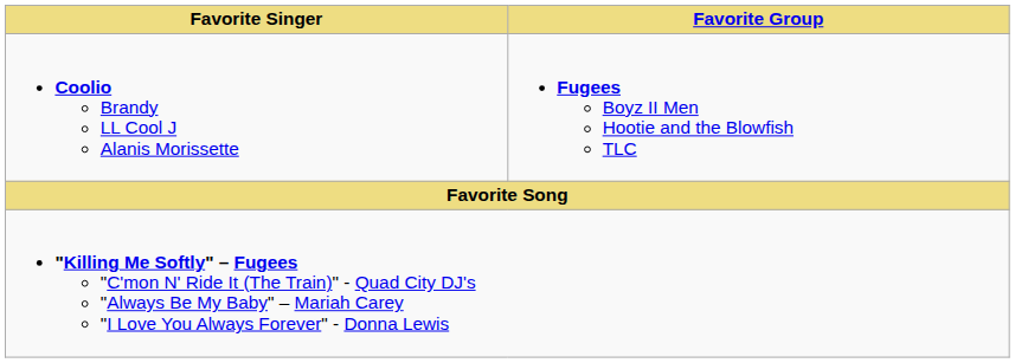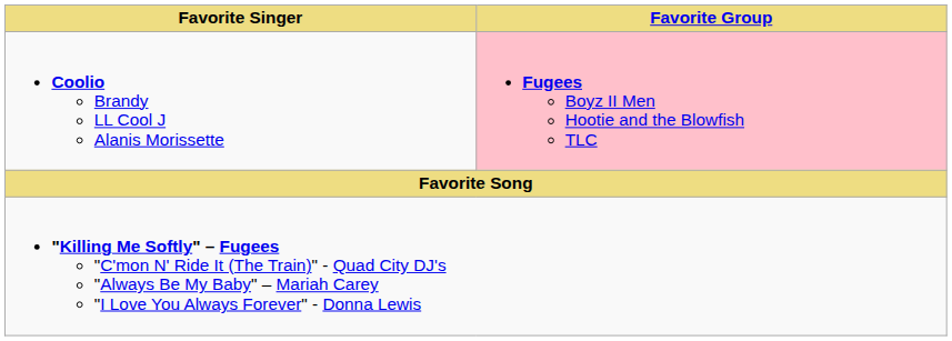Coolio Brandy LL Cool J Alanis Morissette | Favorite Group: no background -> pink background
